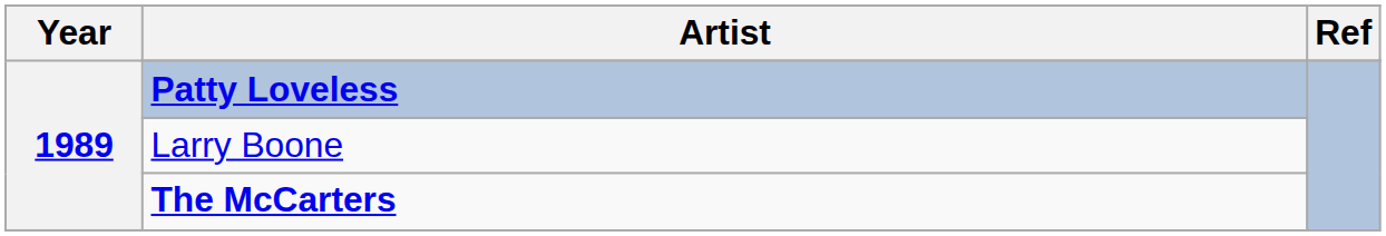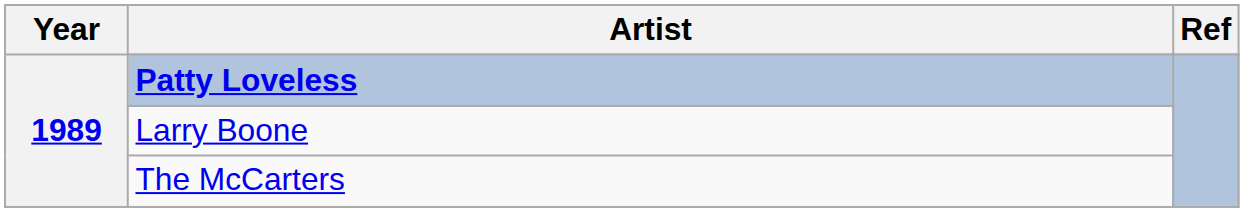The McCarters | Artist: bold -> normal
